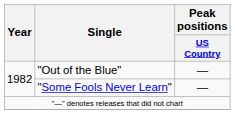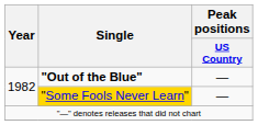"Out of the Blue" | Single: normal -> bold
"Some Fools Never Learn" | Single: no background -> gold background
